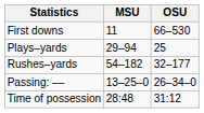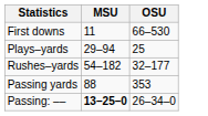+ row: Passing yards | 88 | 353
Passing: –– | MSU: normal -> bold
- row: Time of possession | 28:48 | 31:12
